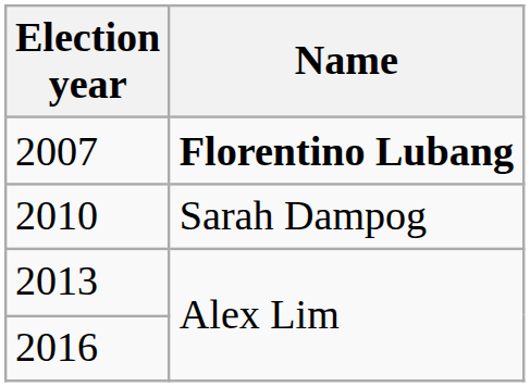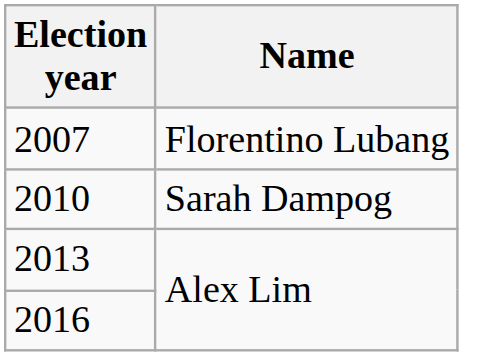2007 | Name: bold -> normal
